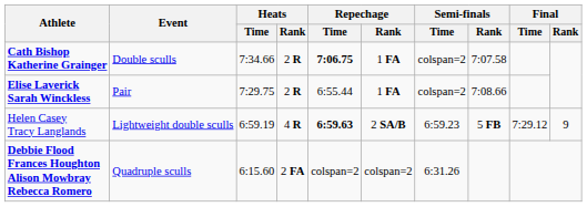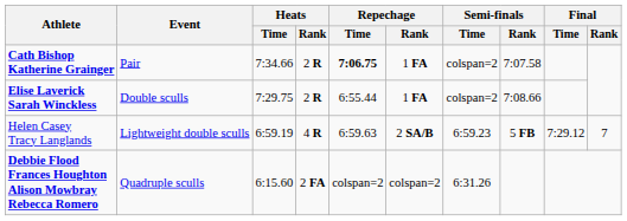Cath Bishop Katherine Grainger | Event: Double sculls -> Pair
Elise Laverick Sarah Winckless | Event: Pair -> Double sculls
Helen Casey Tracy Langlands | Repechage / Time: bold -> normal
Helen Casey Tracy Langlands | Final / Rank: 9 -> 7
